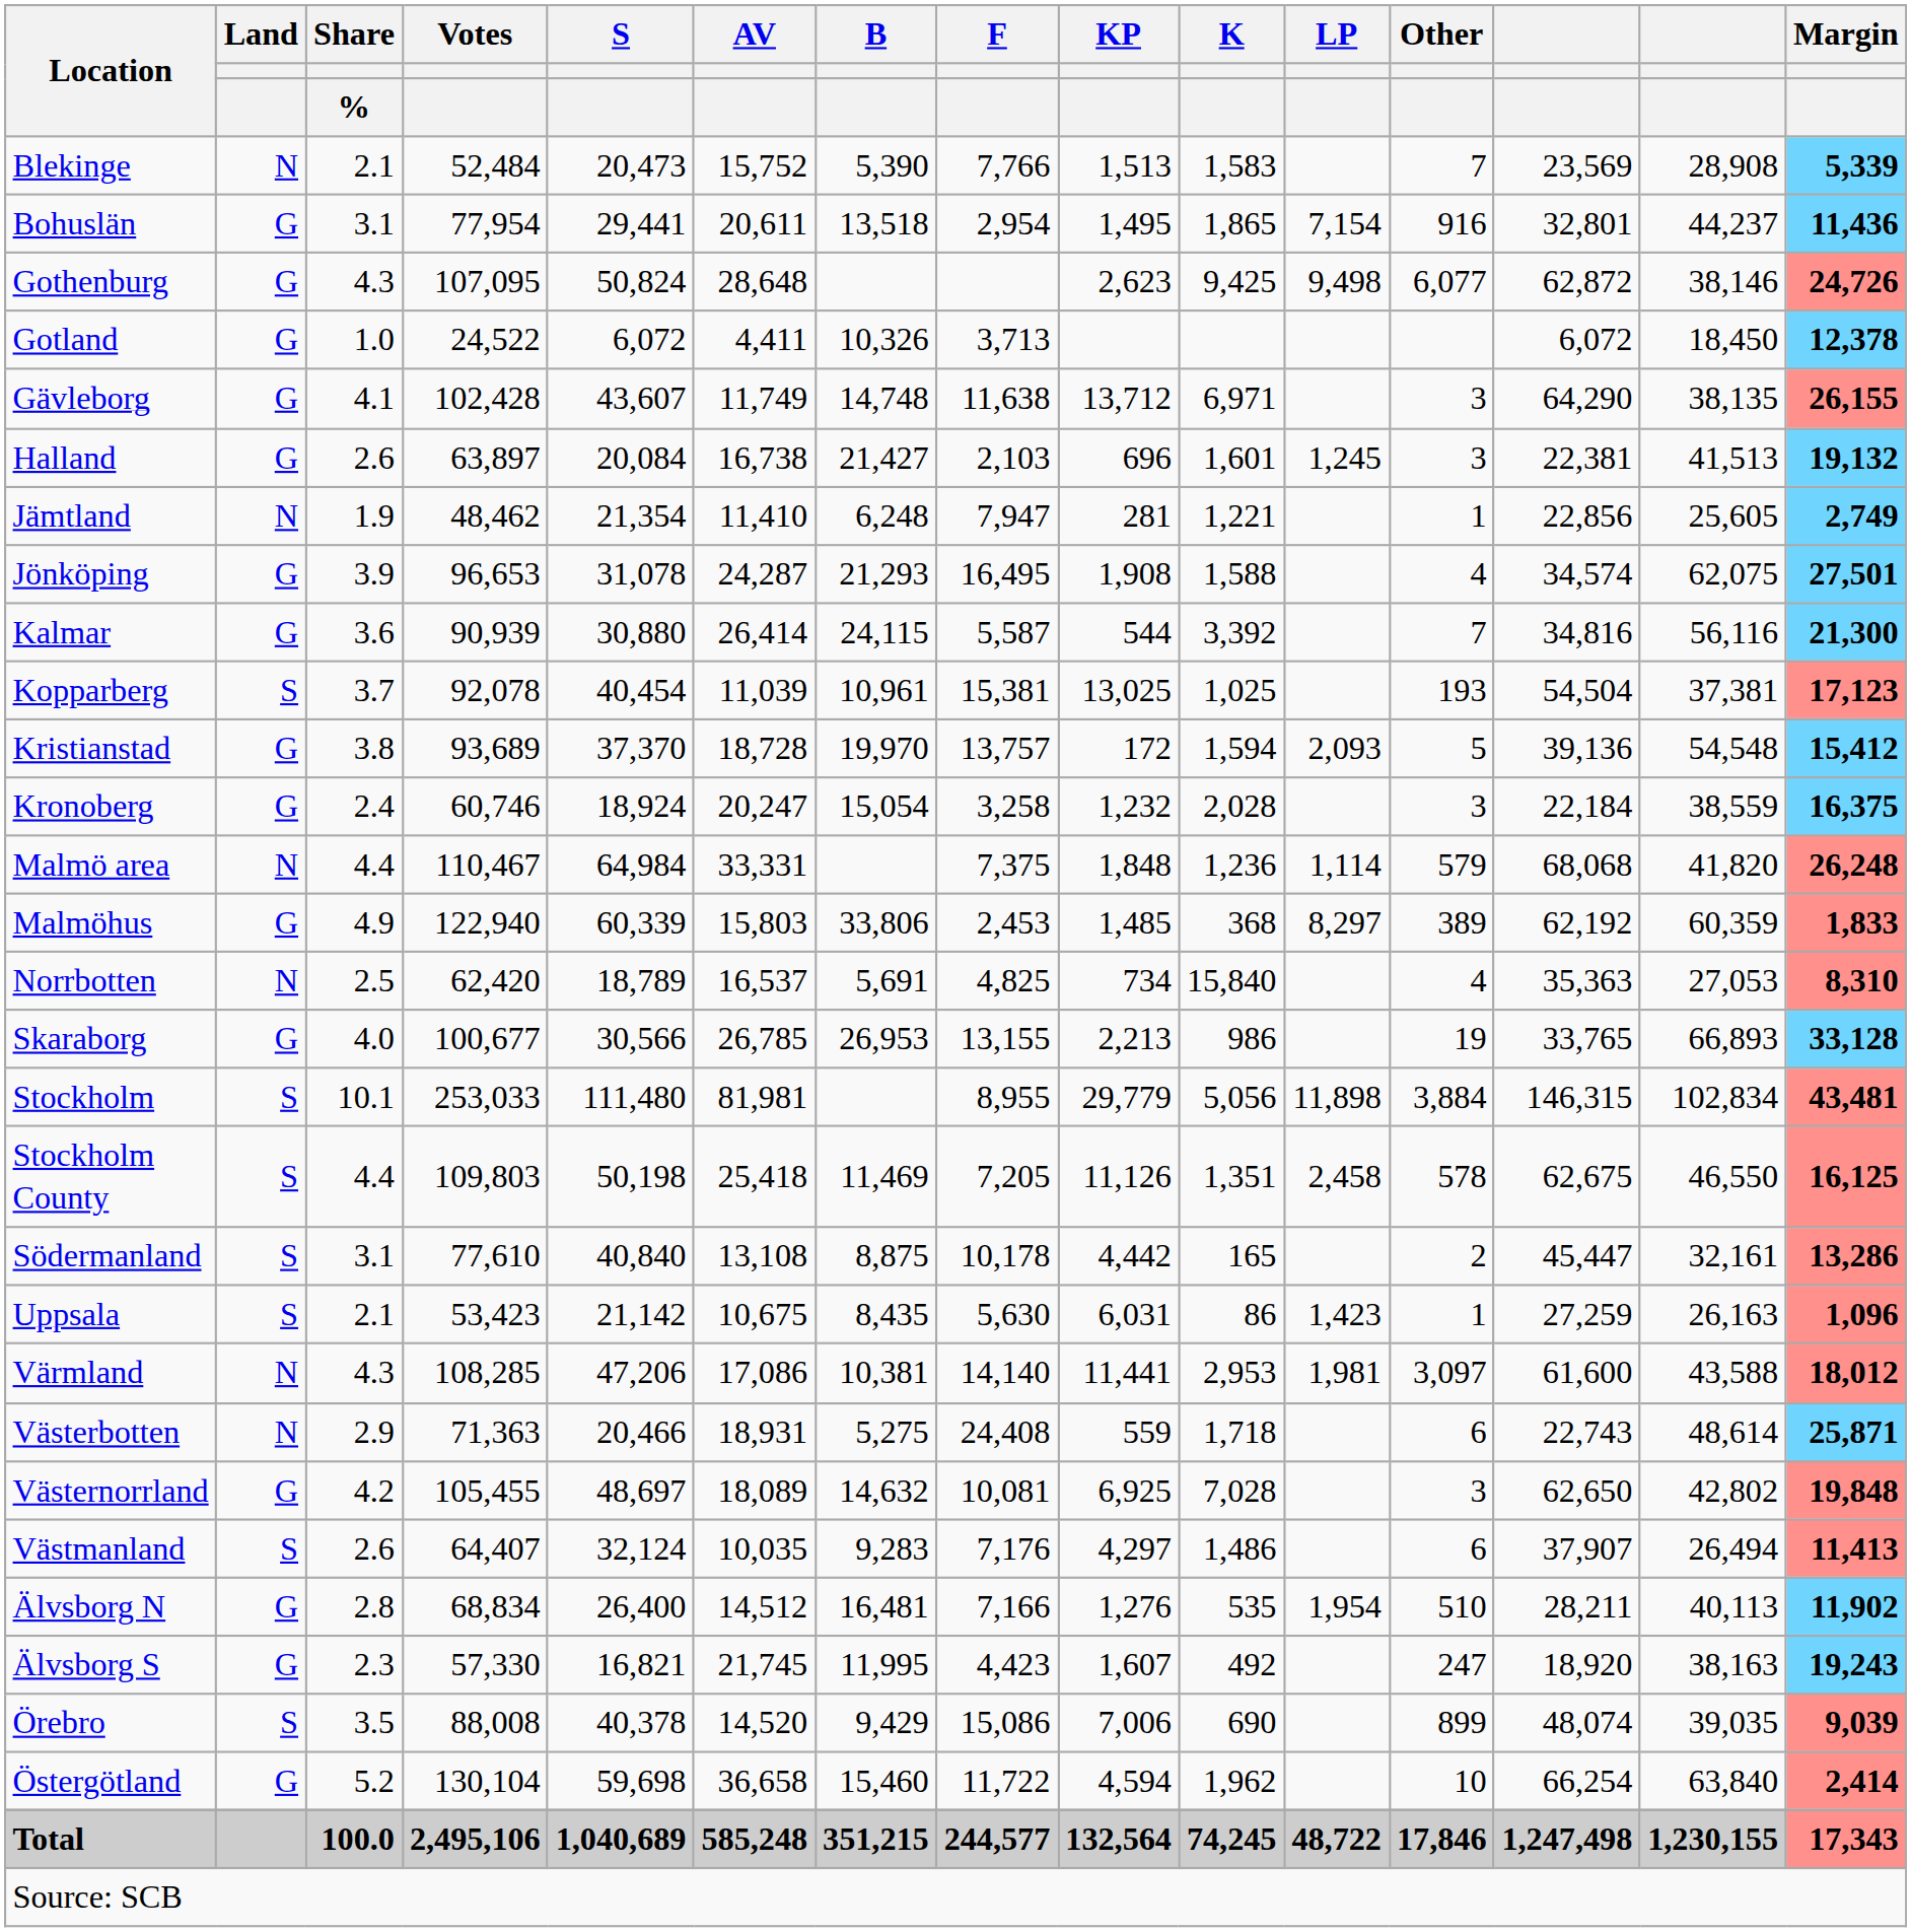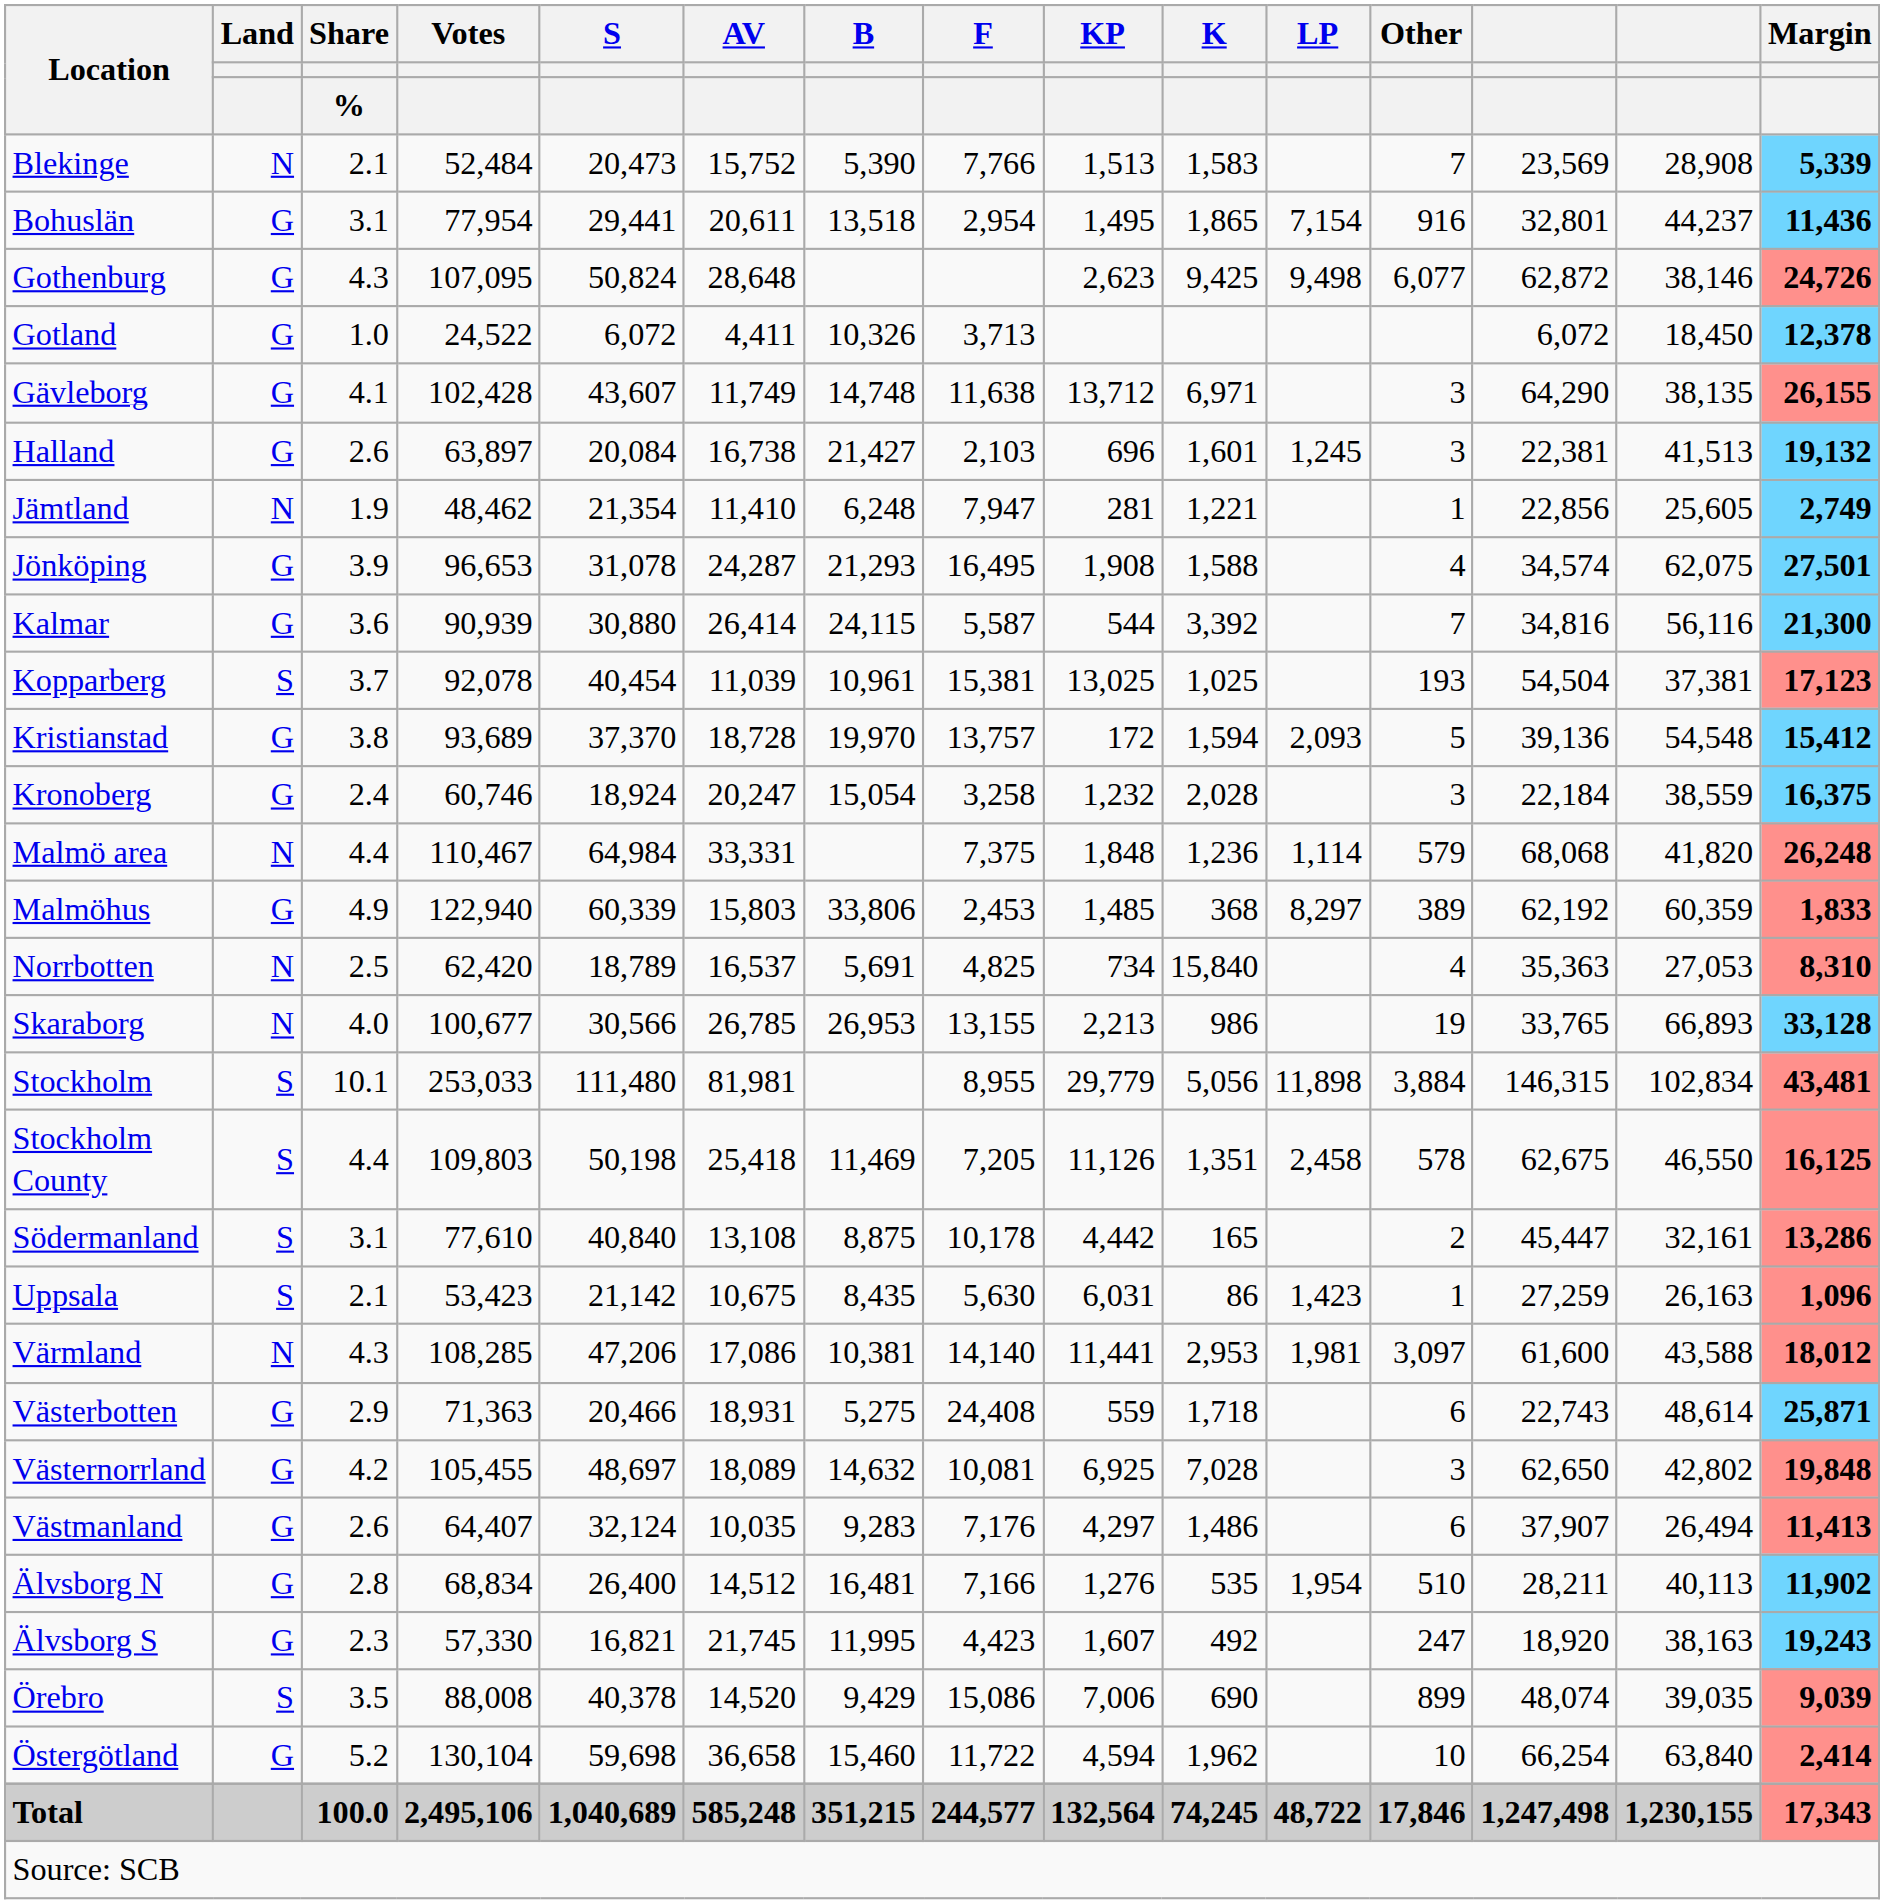Skaraborg | Land: G -> N
Västerbotten | Land: N -> G
Västmanland | Land: S -> G
